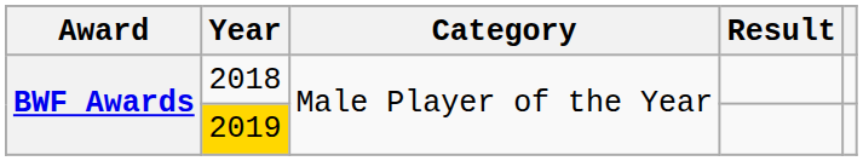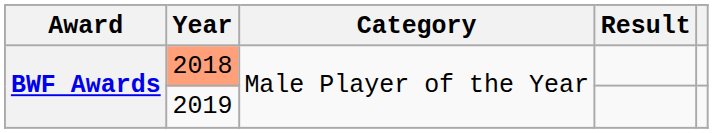2018 | Year: no background -> lightsalmon background
2019 | Year: gold background -> no background
